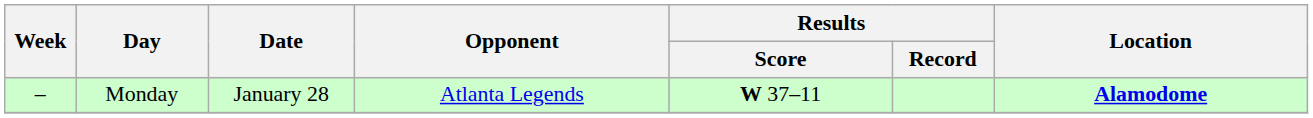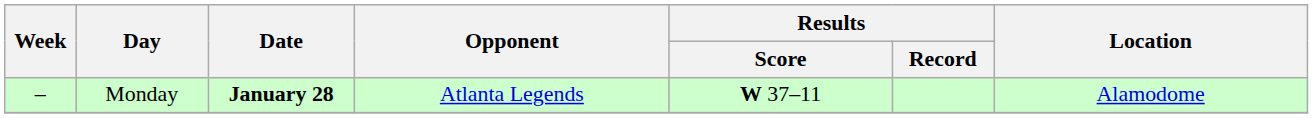Monday | Date: normal -> bold
Monday | Location: bold -> normal
